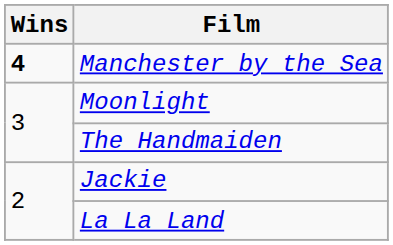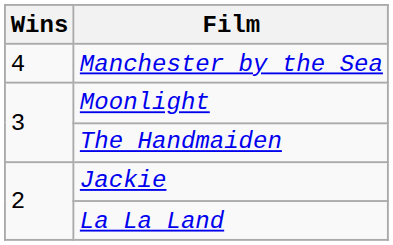Manchester by the Sea | Wins: bold -> normal
